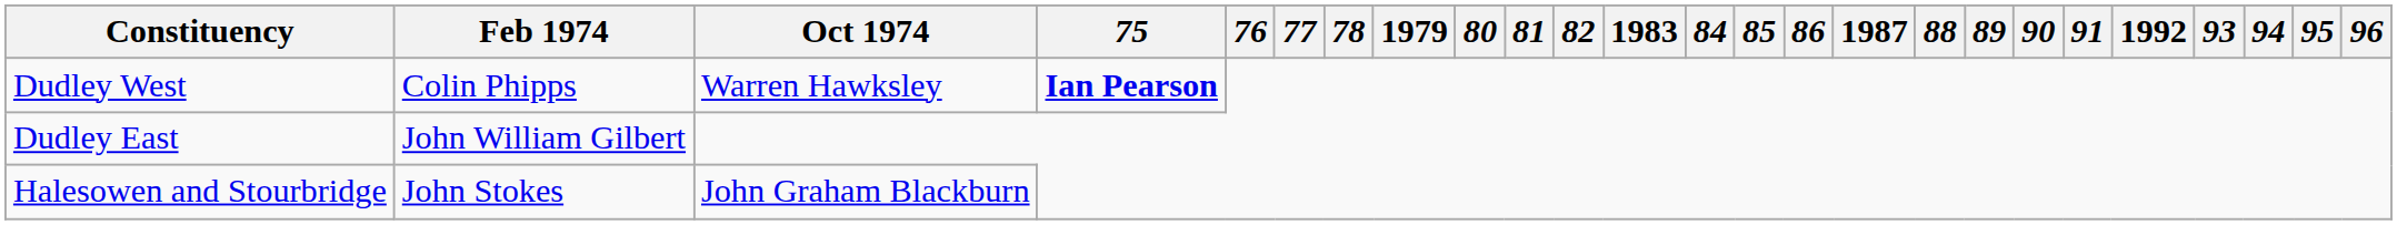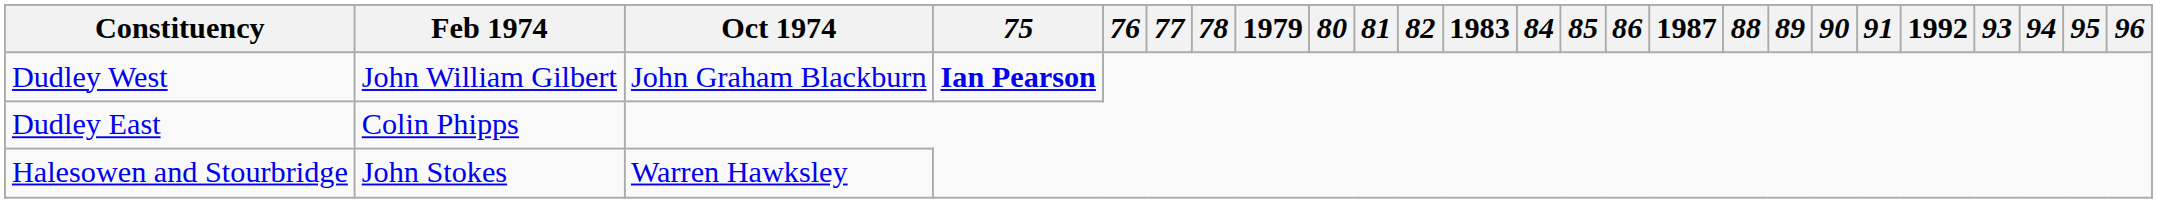Dudley West | Feb 1974: Colin Phipps -> John William Gilbert
Dudley West | Oct 1974: Warren Hawksley -> John Graham Blackburn
Dudley East | Feb 1974: John William Gilbert -> Colin Phipps
Halesowen and Stourbridge | Oct 1974: John Graham Blackburn -> Warren Hawksley
